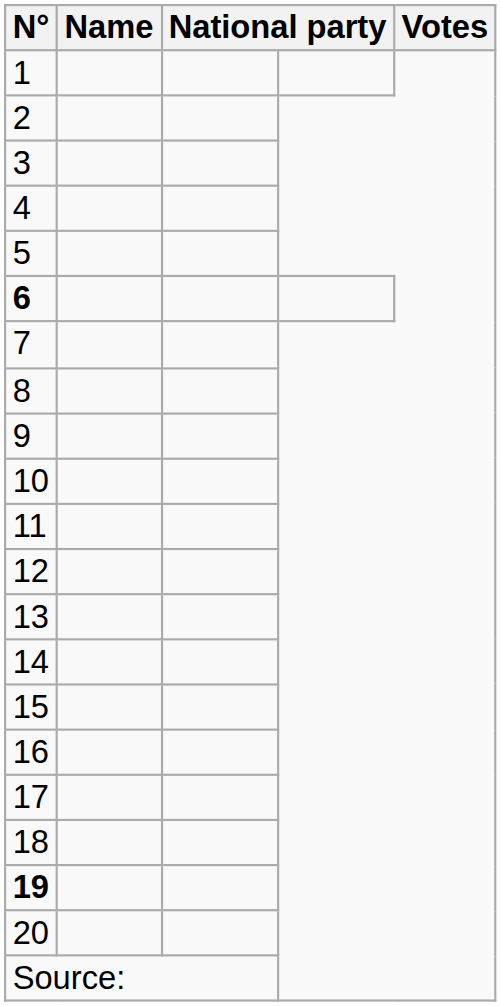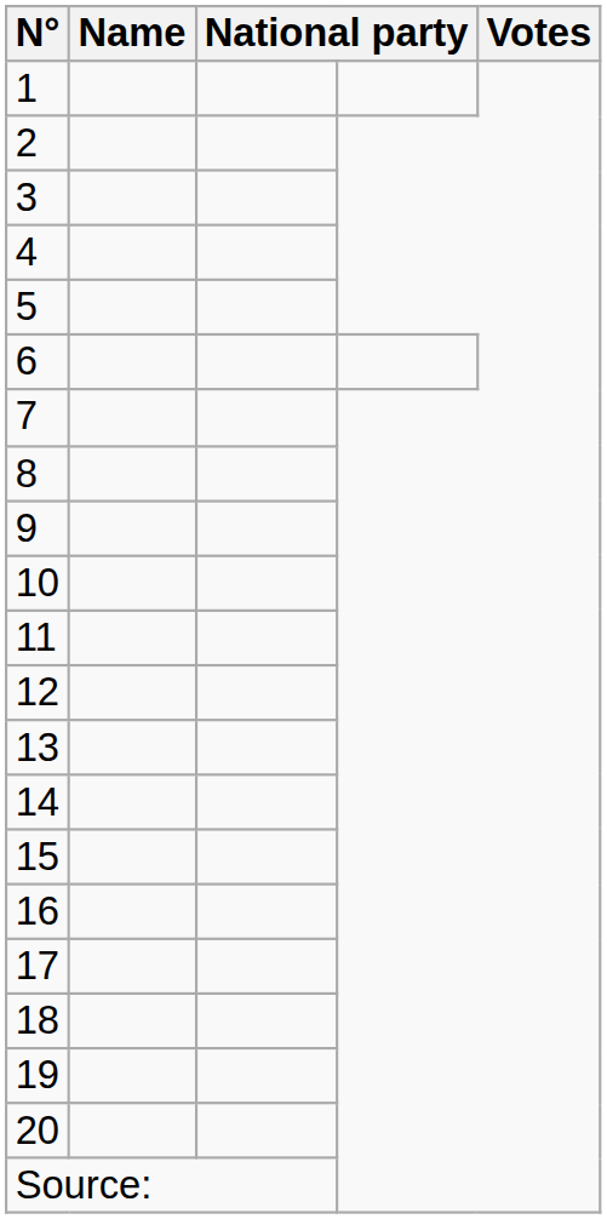6 | N°: bold -> normal
19 | N°: bold -> normal
